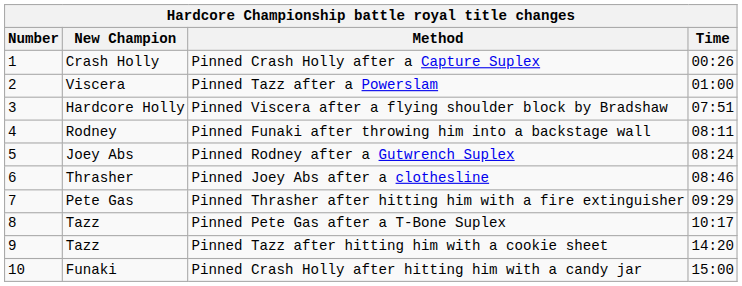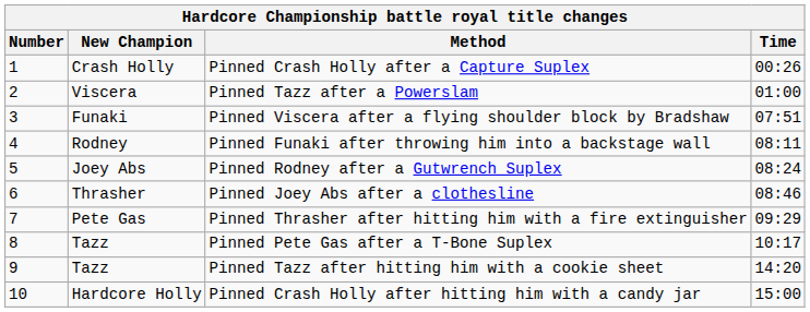Pinned Viscera after a flying shoulder block by Bradshaw | New Champion: Hardcore Holly -> Funaki
Pinned Crash Holly after hitting him with a candy jar | New Champion: Funaki -> Hardcore Holly
